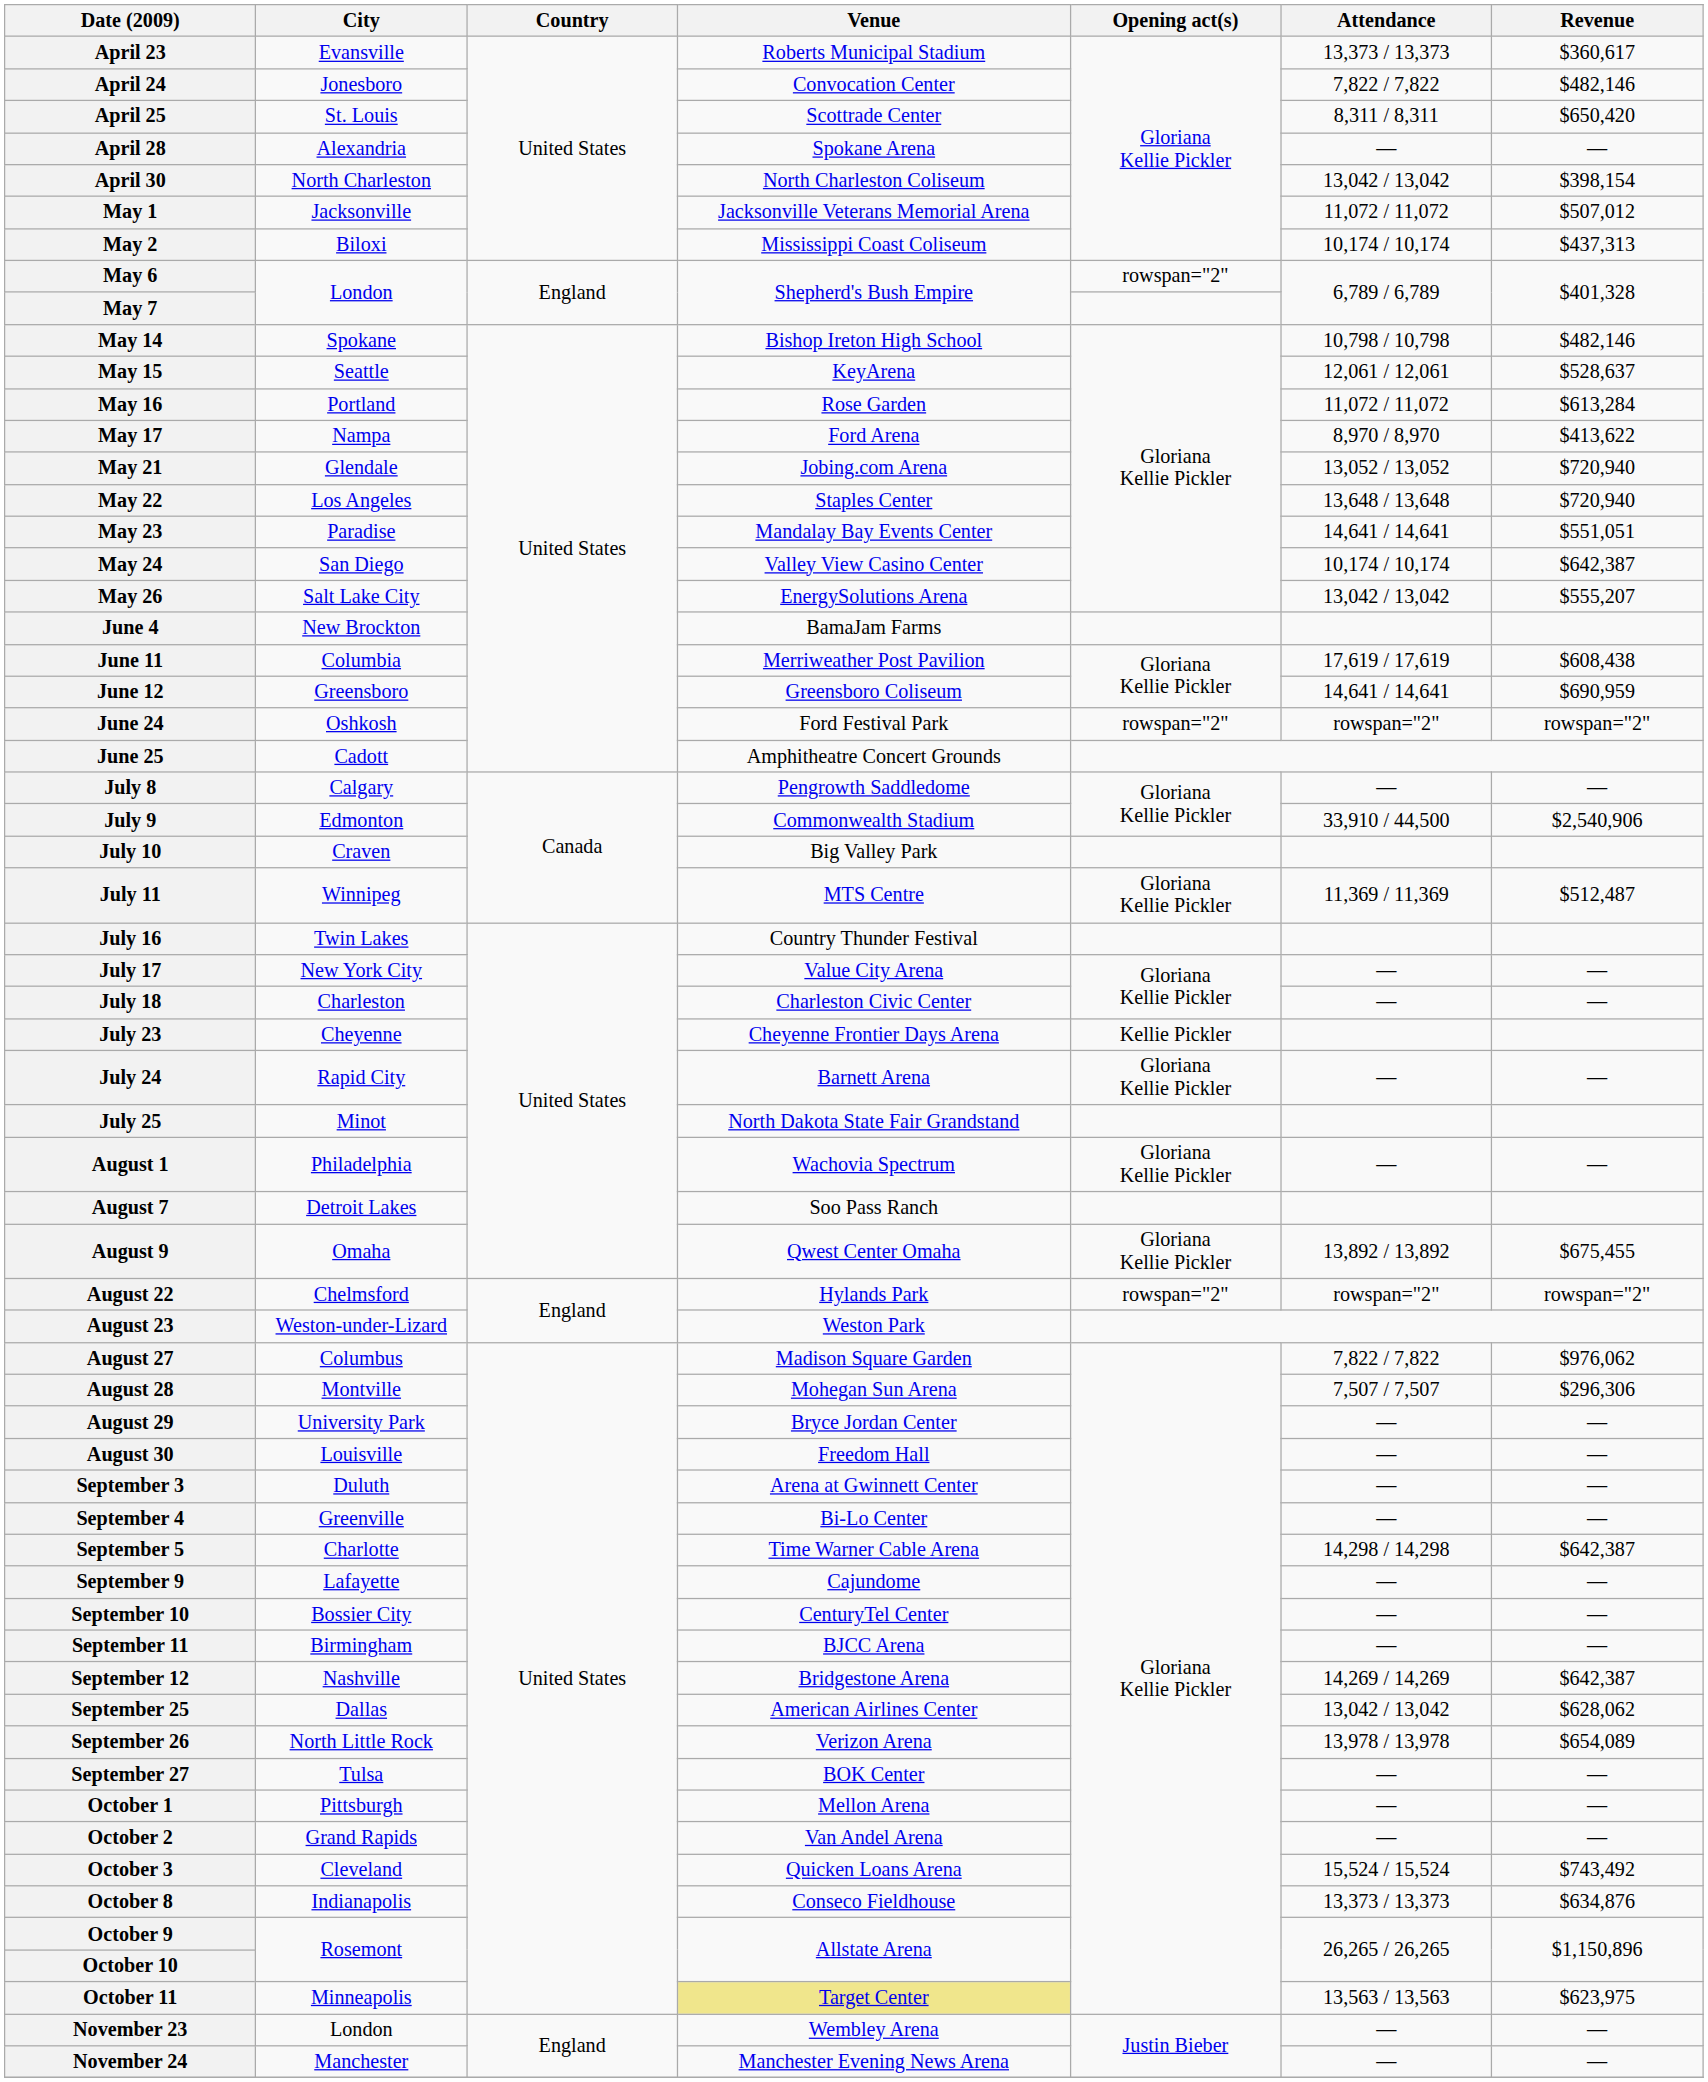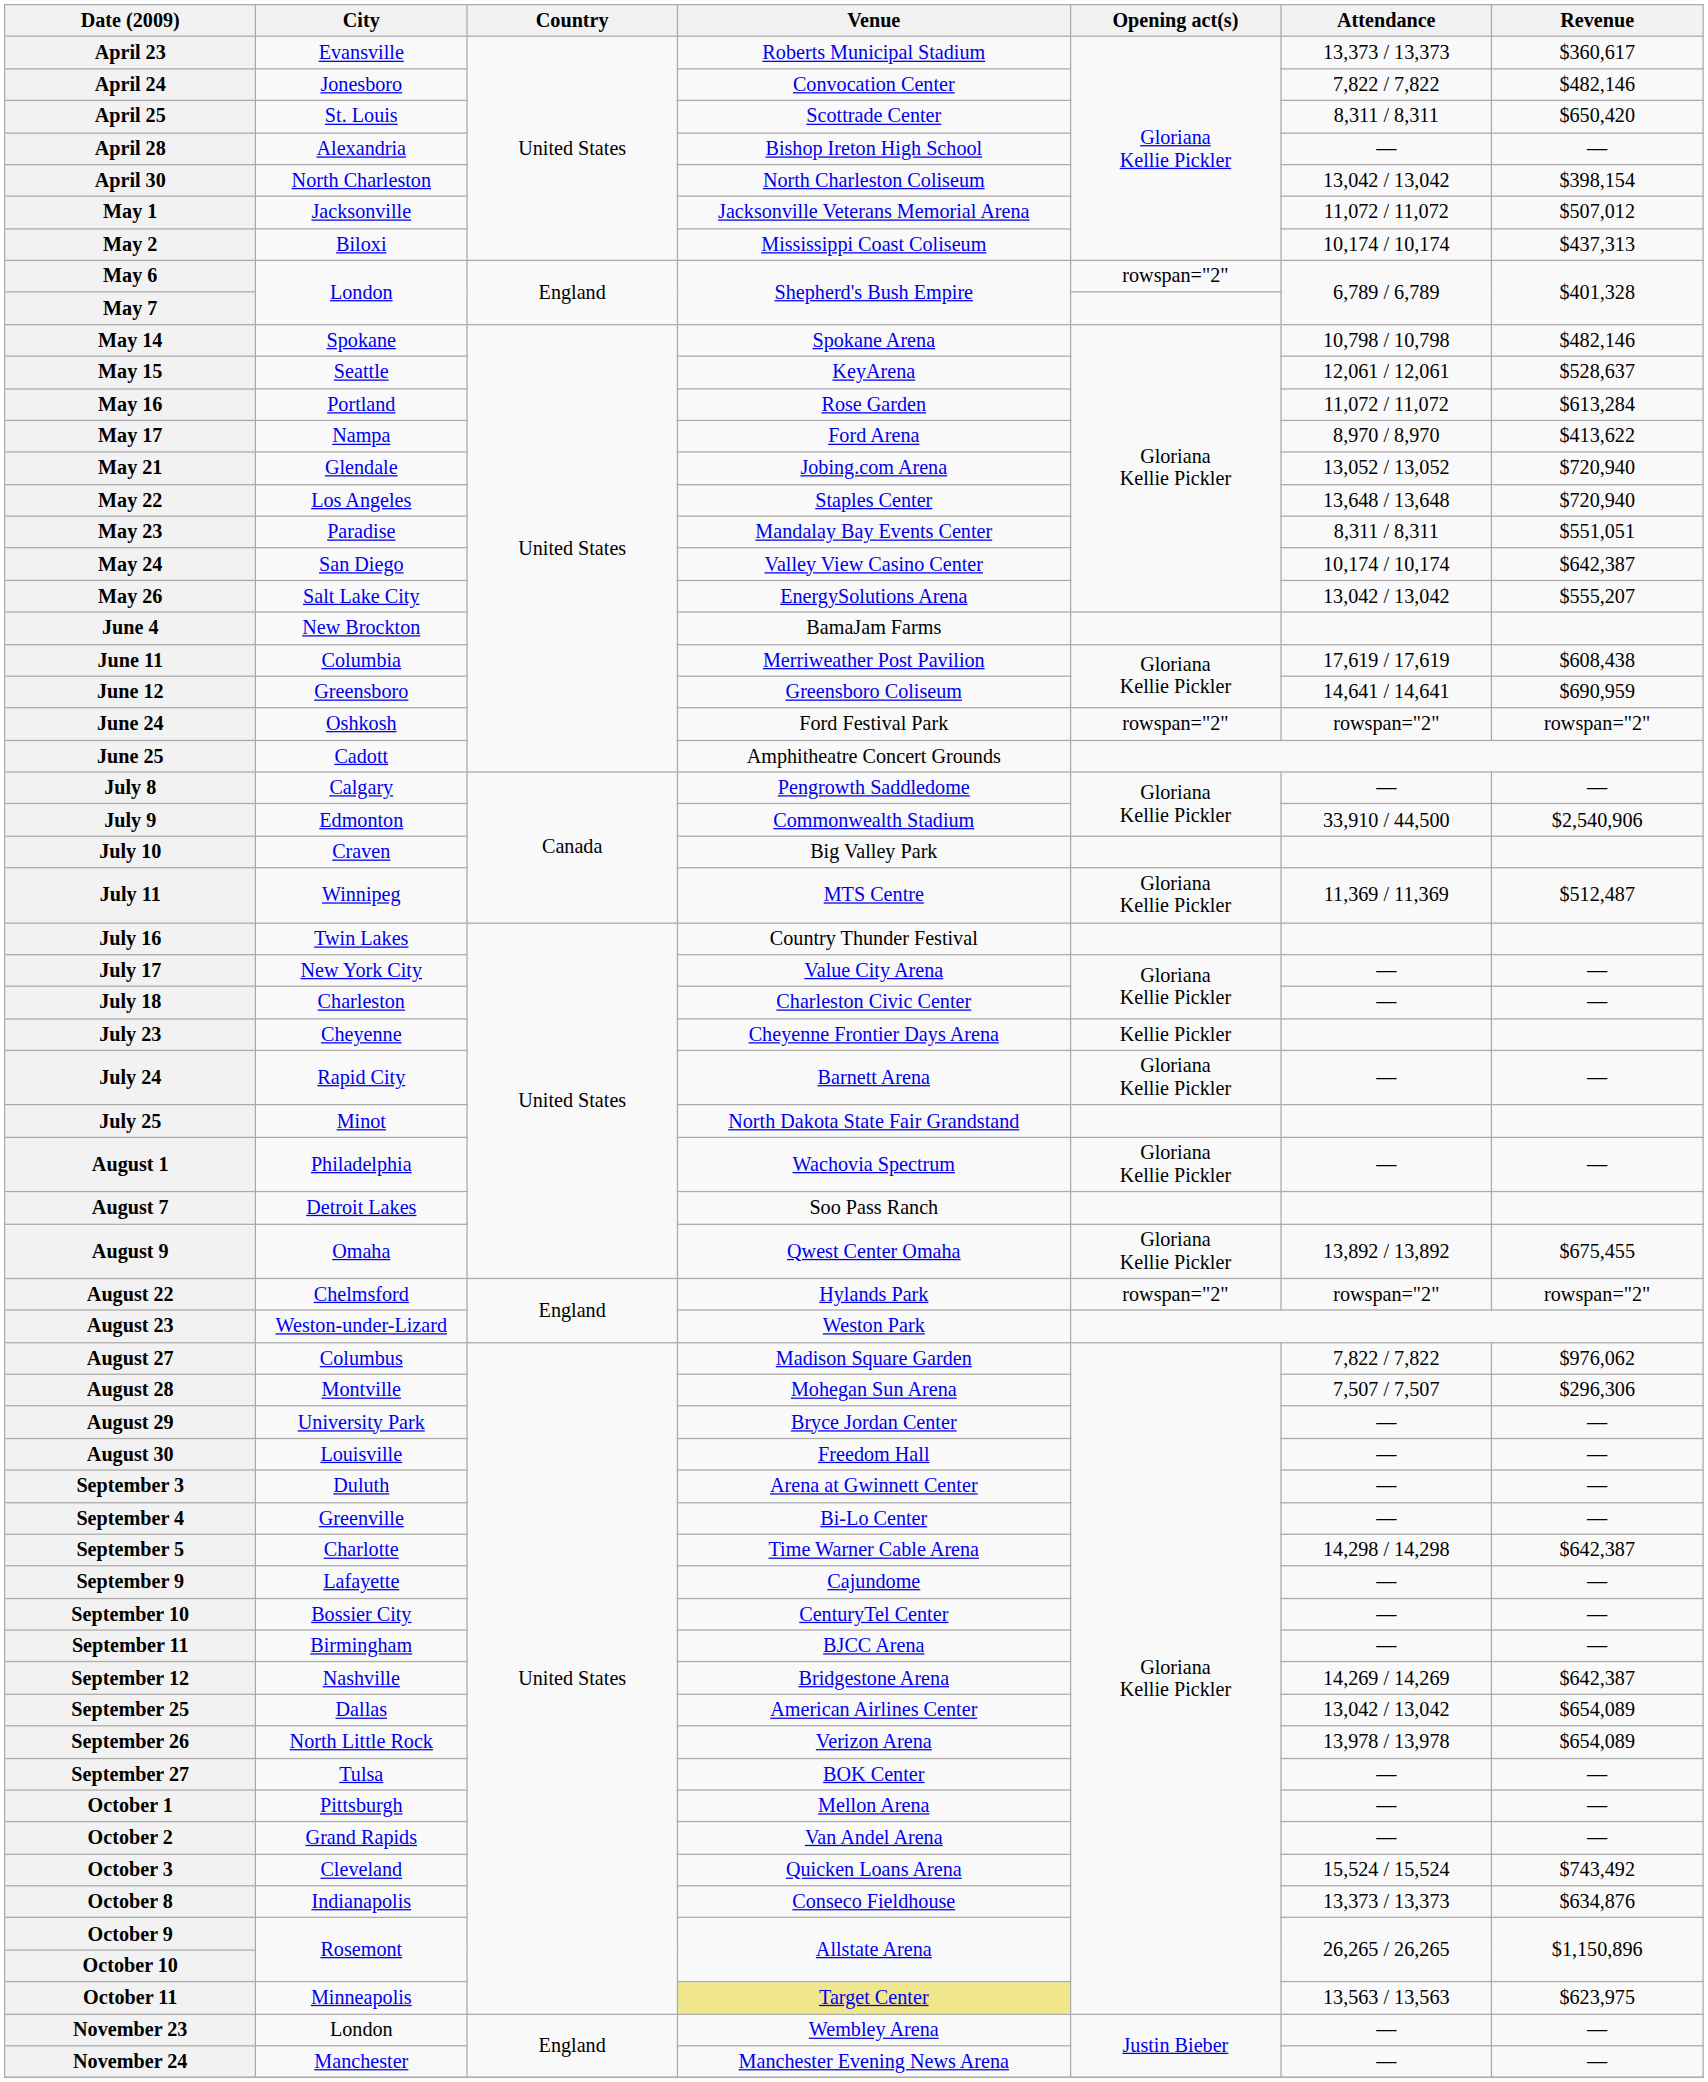April 28 | Venue: Spokane Arena -> Bishop Ireton High School
May 14 | Venue: Bishop Ireton High School -> Spokane Arena
May 23 | Attendance: 14,641 / 14,641 -> 8,311 / 8,311
September 25 | Revenue: $628,062 -> $654,089
